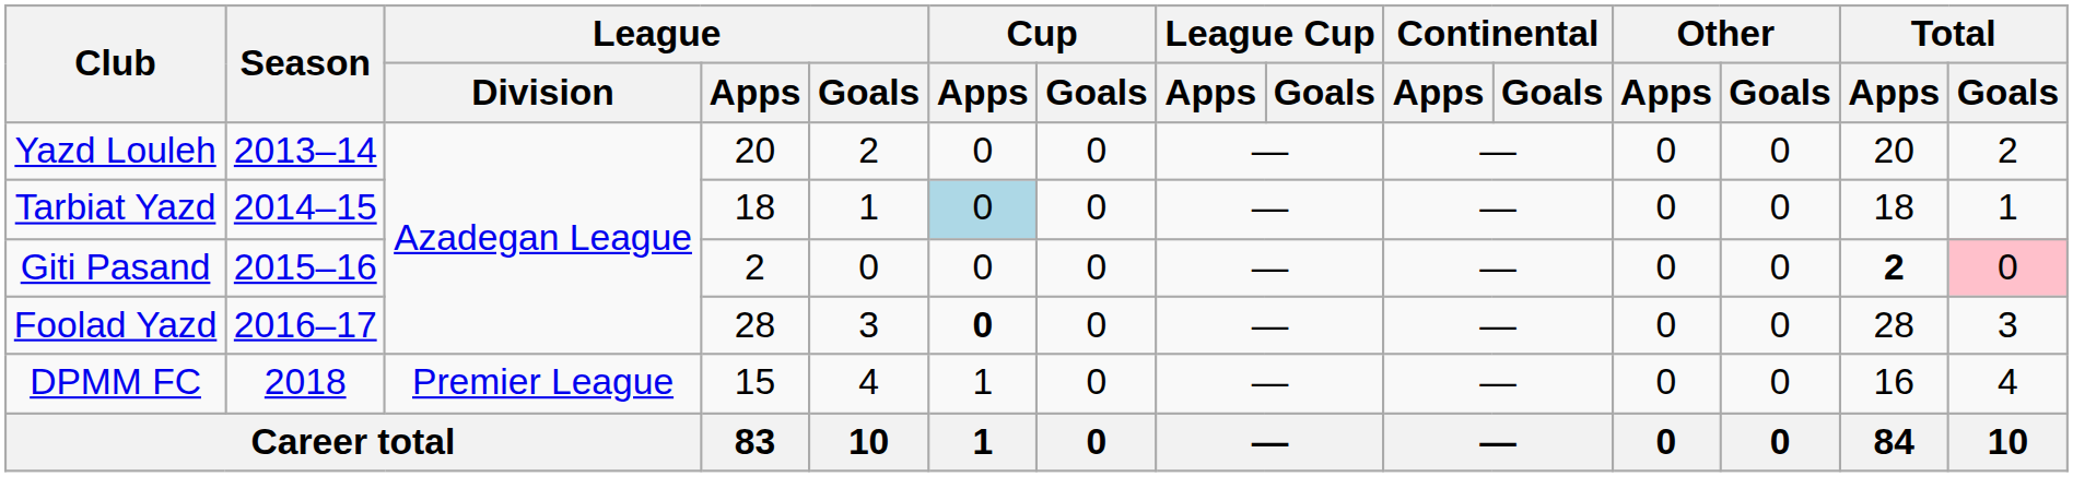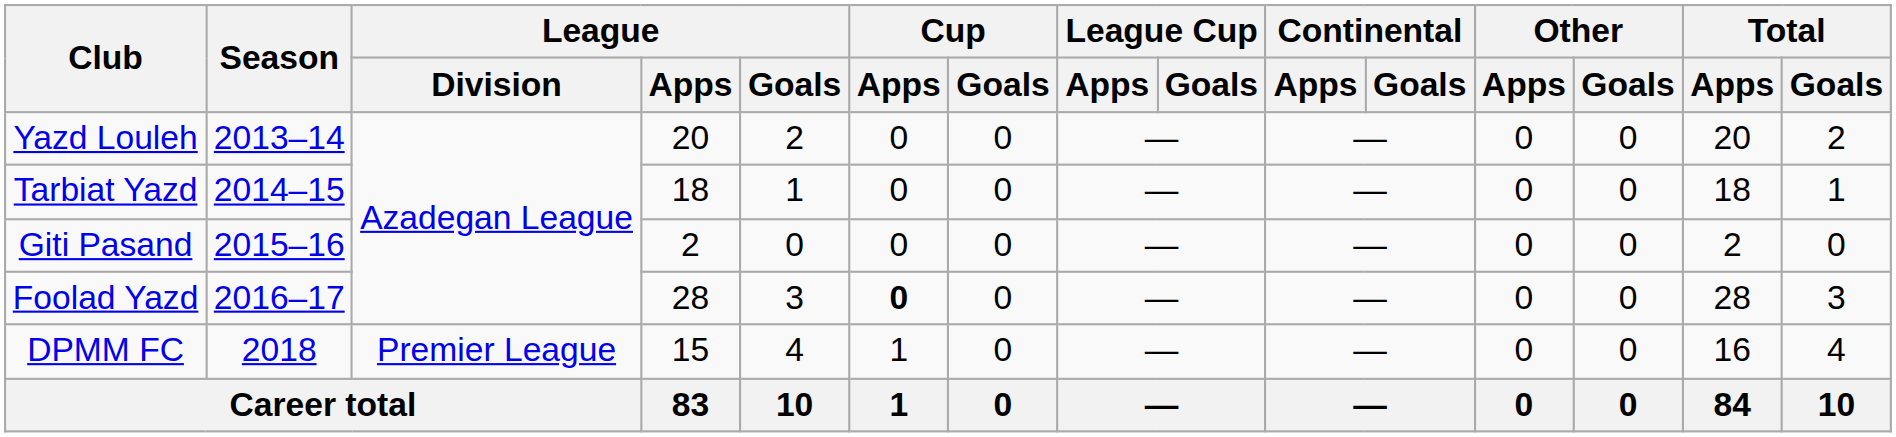Tarbiat Yazd | Cup / Apps: lightblue background -> no background
Giti Pasand | Total / Apps: bold -> normal
Giti Pasand | Total / Goals: pink background -> no background
